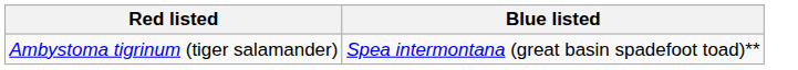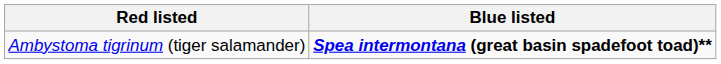Ambystoma tigrinum (tiger salamander) | Blue listed: normal -> bold
